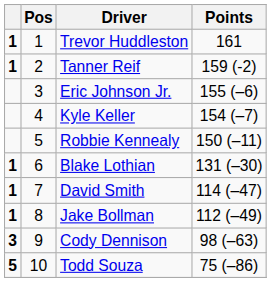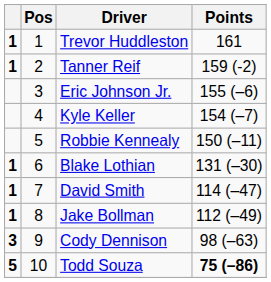Todd Souza | Points: normal -> bold
